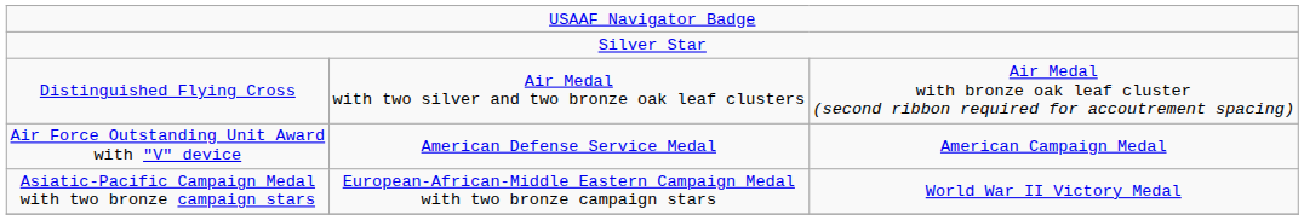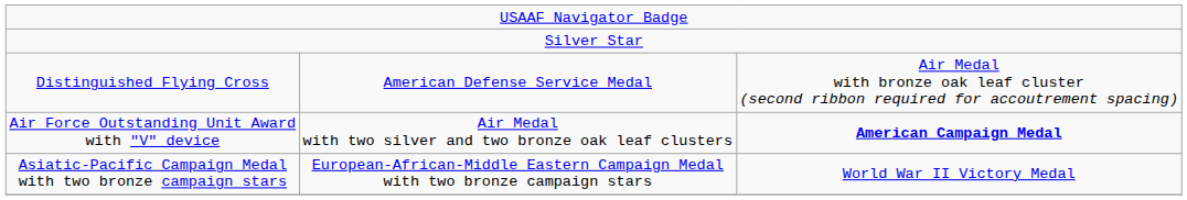Distinguished Flying Cross | column 2: Air Medal with two silver and two bronze oak leaf clusters -> American Defense Service Medal
Air Force Outstanding Unit Award with "V" device | column 2: American Defense Service Medal -> Air Medal with two silver and two bronze oak leaf clusters
Air Force Outstanding Unit Award with "V" device | column 3: normal -> bold
